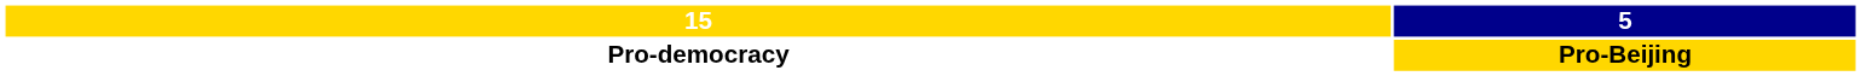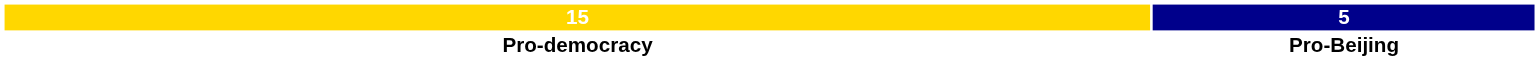Pro-democracy | 5: gold background -> no background
